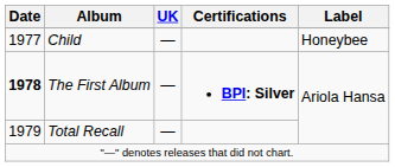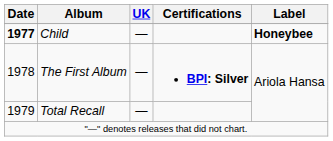Child | Date: normal -> bold
Child | Label: normal -> bold
The First Album | Date: bold -> normal
